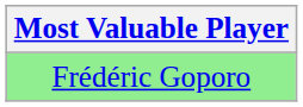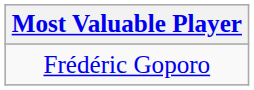row 2 | column 1: lightgreen background -> no background
